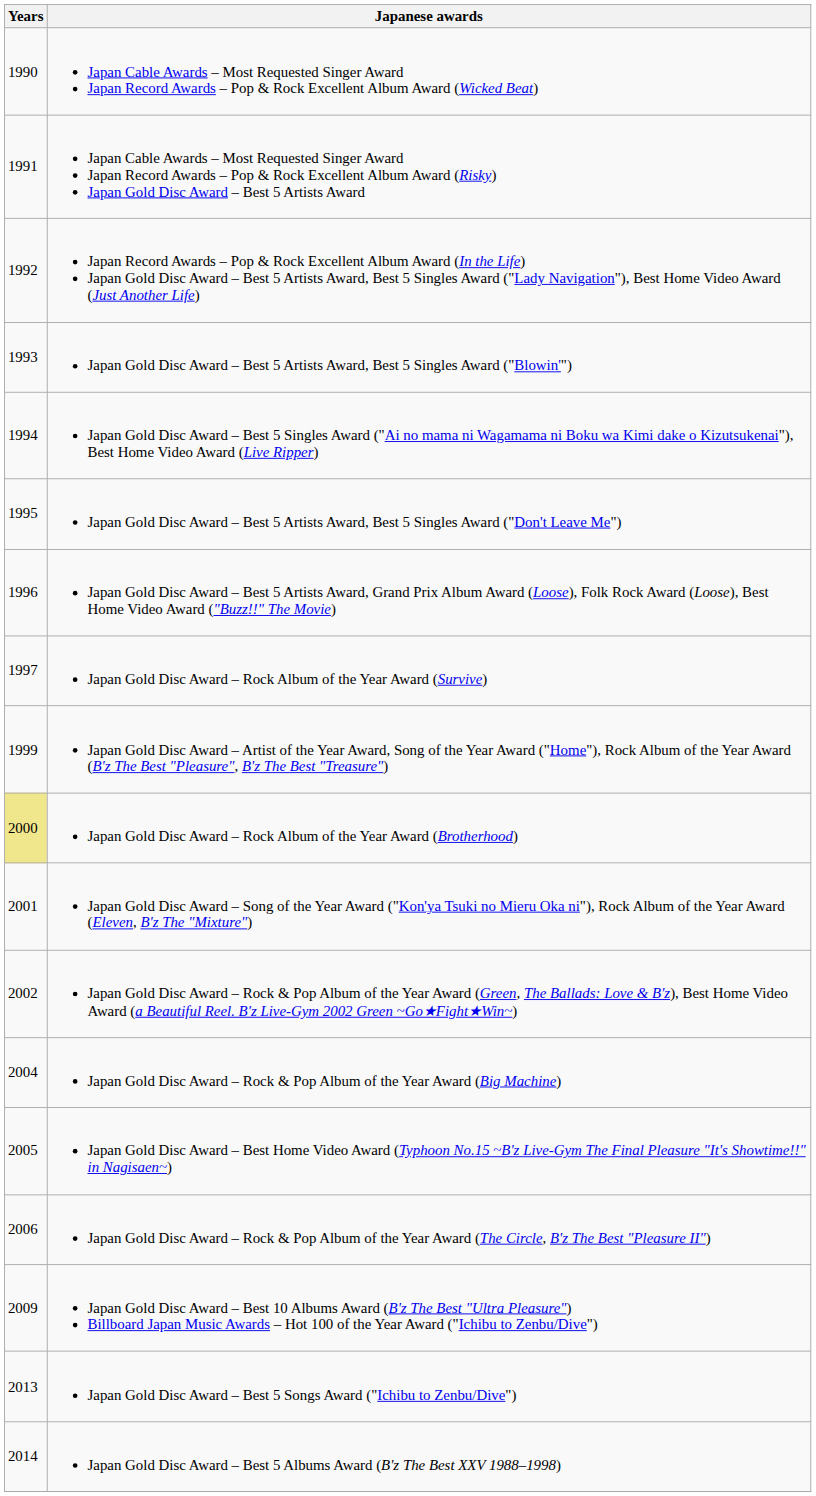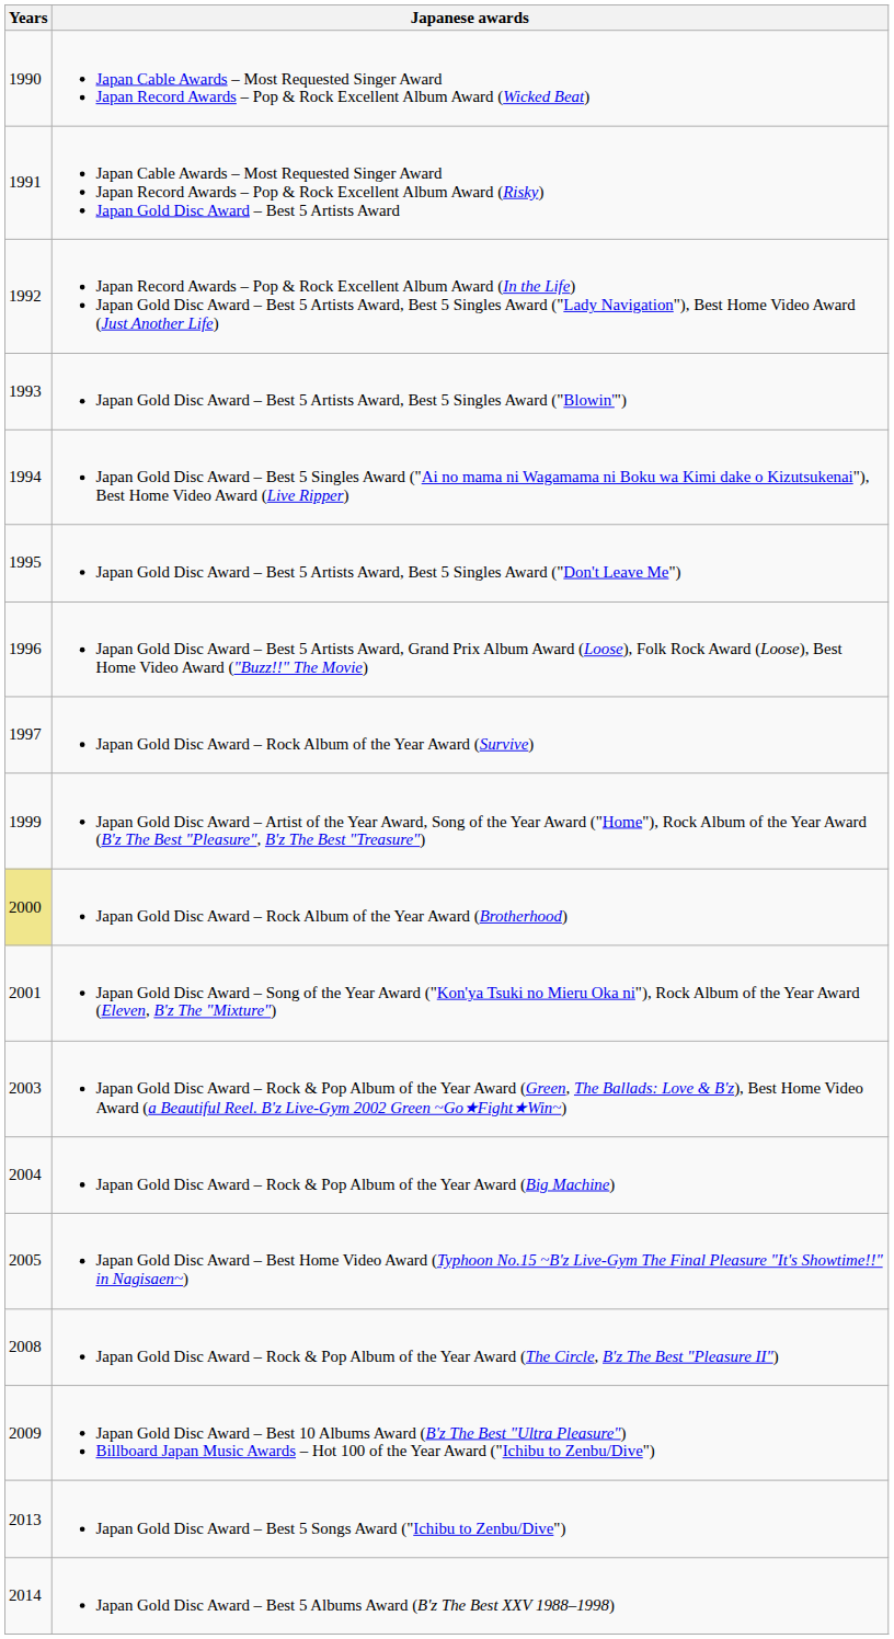row 13 | Years: 2002 -> 2003
row 16 | Years: 2006 -> 2008
